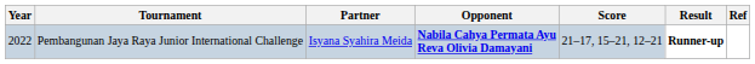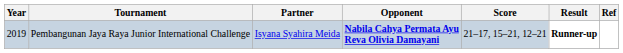Pembangunan Jaya Raya Junior International Challenge | Year: 2022 -> 2019
